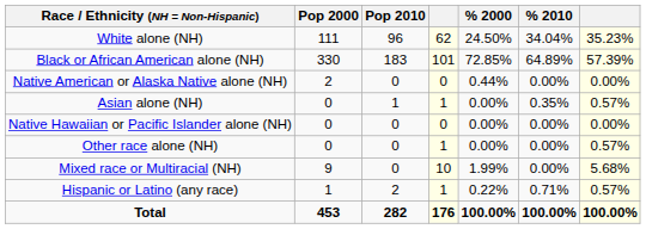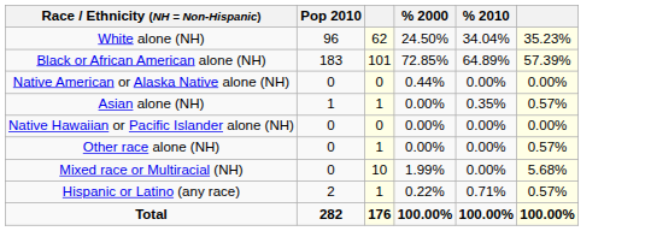- column: Pop 2000 | 111 | 330 | 2 | 0 | 0 | 0 | 9 | 1 | 453
